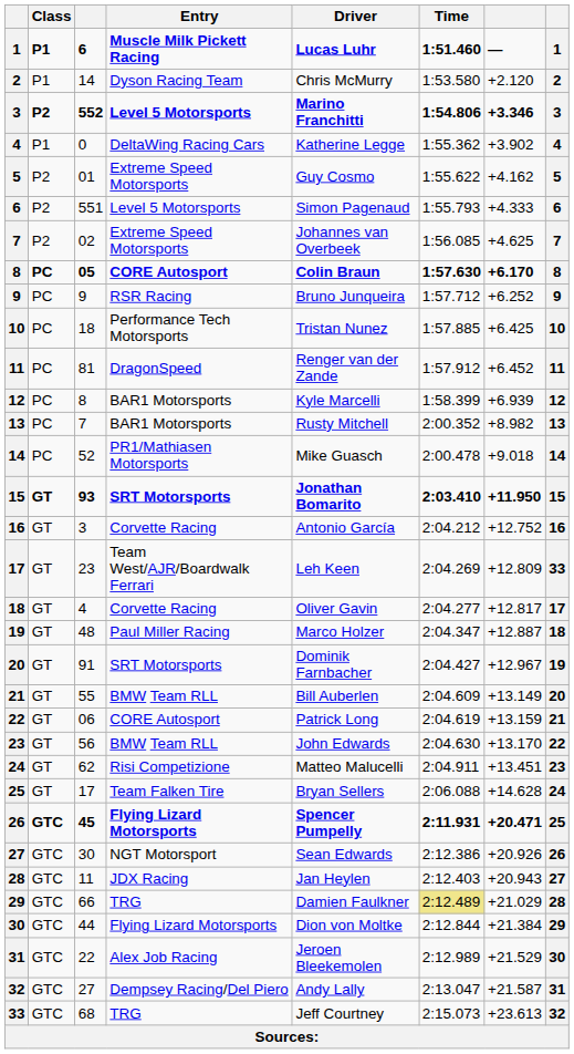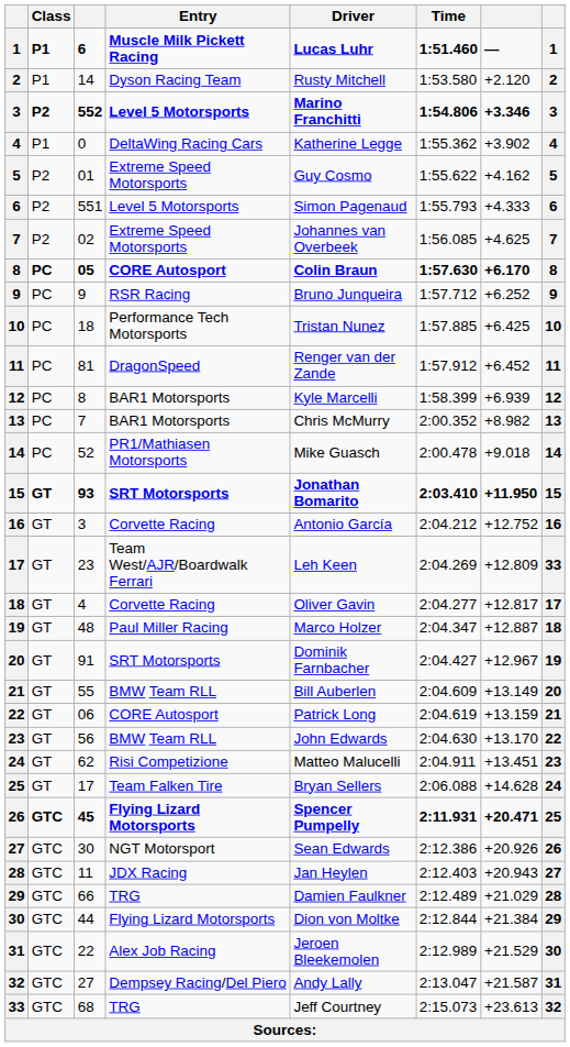row 3 | Driver: Chris McMurry -> Rusty Mitchell
row 14 | Driver: Rusty Mitchell -> Chris McMurry
row 30 | Time: khaki background -> no background
